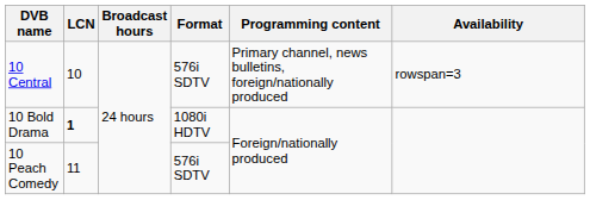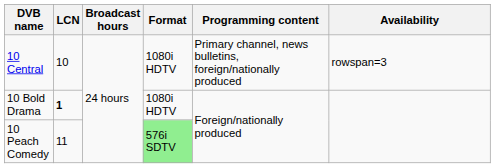10 Central | Format: 576i SDTV -> 1080i HDTV
10 Peach Comedy | Format: no background -> lightgreen background
